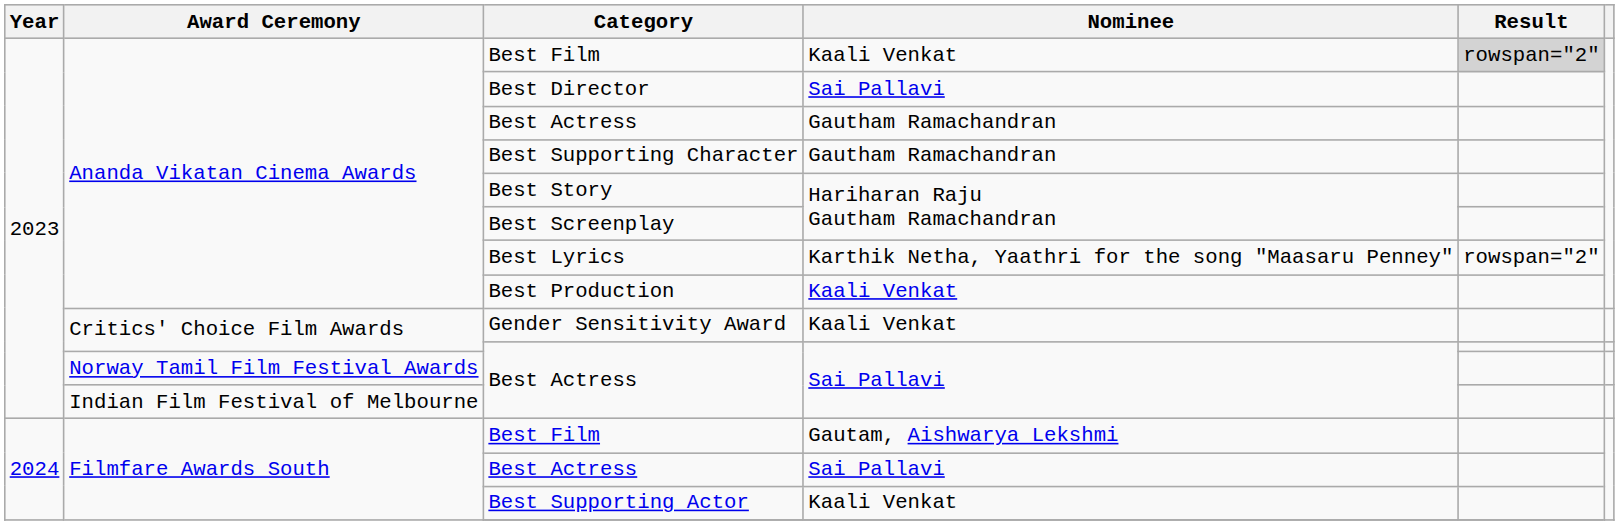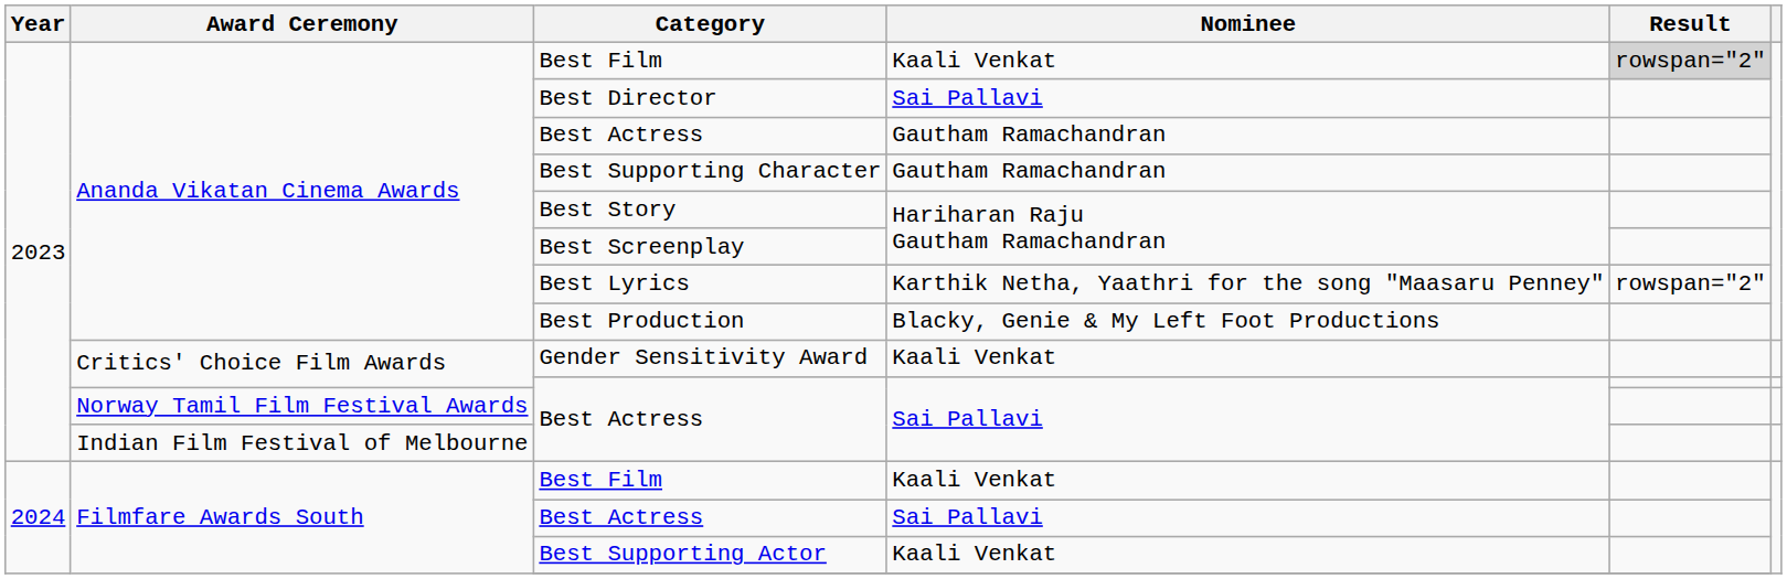Best Production | Nominee: Kaali Venkat -> Blacky, Genie & My Left Foot Productions
Filmfare Awards South / Best Film | Nominee: Gautam, Aishwarya Lekshmi -> Kaali Venkat
